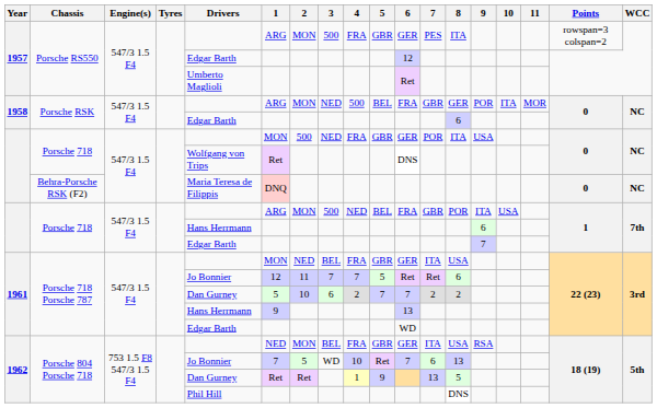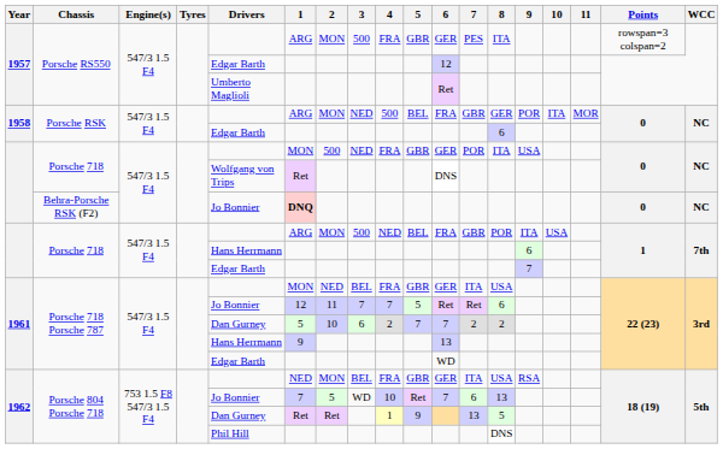Behra-Porsche RSK (F2) | Drivers: Maria Teresa de Filippis -> Jo Bonnier
Behra-Porsche RSK (F2) | 1: normal -> bold
